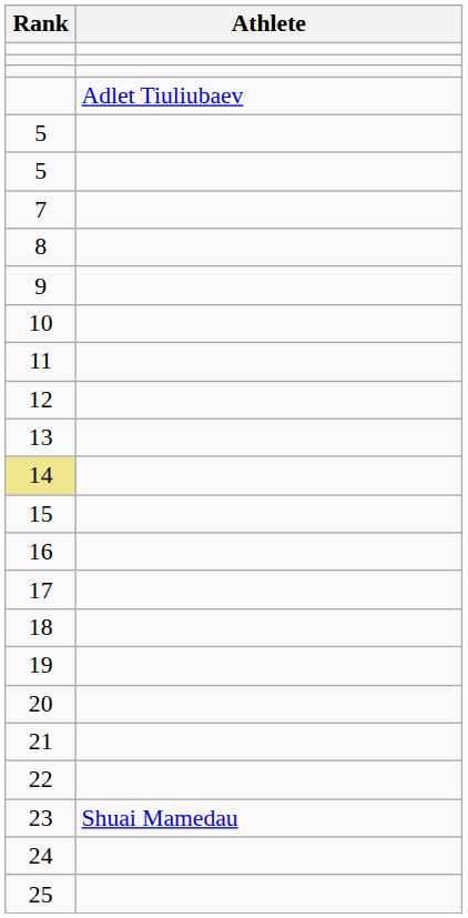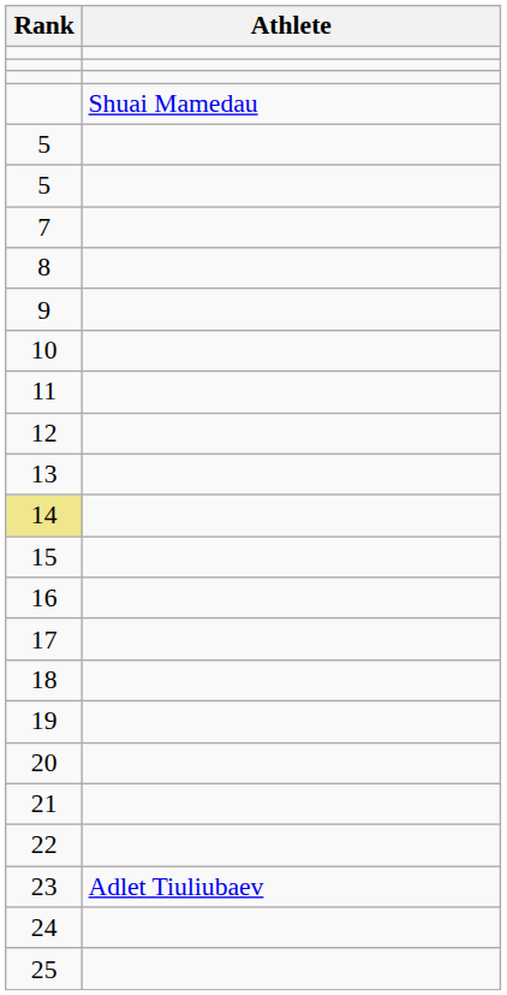row 5 | Athlete: Adlet Tiuliubaev -> Shuai Mamedau
row 24 | Athlete: Shuai Mamedau -> Adlet Tiuliubaev
